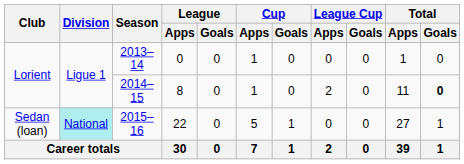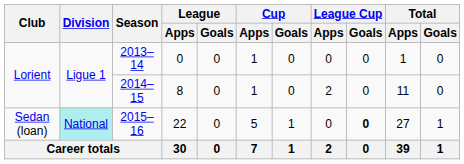2014–15 | Total / Goals: bold -> normal
2015–16 | League Cup / Goals: normal -> bold
